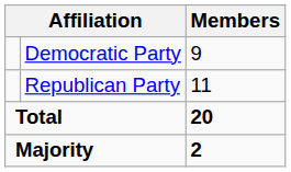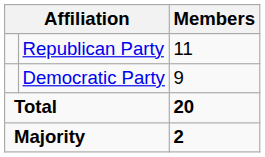rows swapped: Republican Party <-> Democratic Party
